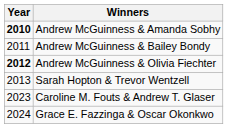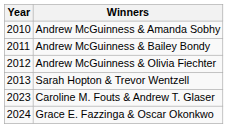Andrew McGuinness & Amanda Sobhy | Year: bold -> normal
Andrew McGuinness & Olivia Fiechter | Year: bold -> normal
